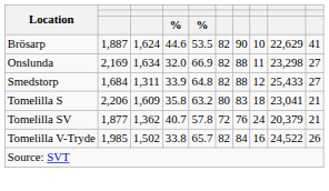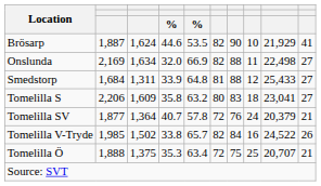Brösarp | column 9: 22,629 -> 21,929
Onslunda | column 9: 23,298 -> 22,498
Smedstorp | column 6: 82 -> 81
Tomelilla S | column 10: 21 -> 27
Tomelilla SV | column 3: 1,362 -> 1,364
+ row: Tomelilla Ö | 1,888 | 1,375 | 35.3 | 63.4 | 72 | 75 | 25 | 20,707 | 21
